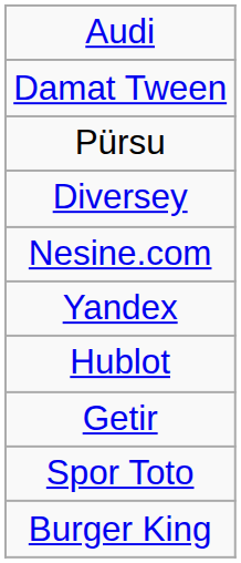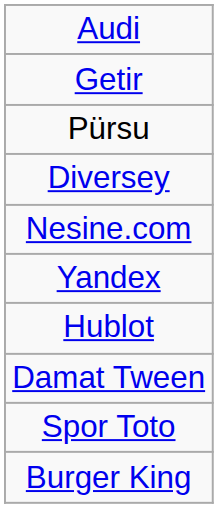row 2 | column 1: Damat Tween -> Getir
row 8 | column 1: Getir -> Damat Tween
